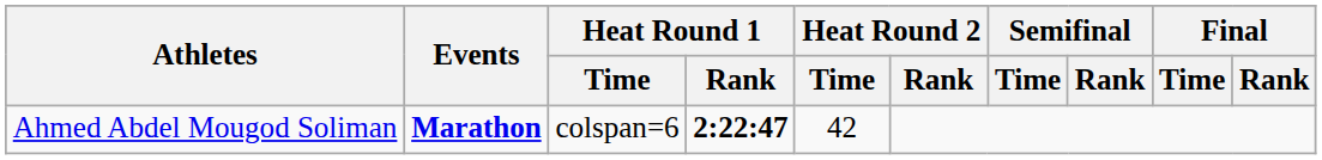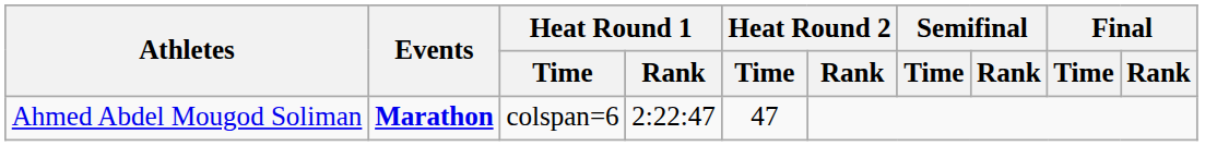Ahmed Abdel Mougod Soliman | Heat Round 1 / Rank: bold -> normal
Ahmed Abdel Mougod Soliman | Heat Round 2 / Time: 42 -> 47
